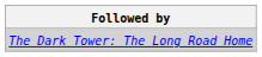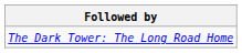row 2 | column 1: lightgrey background -> no background
